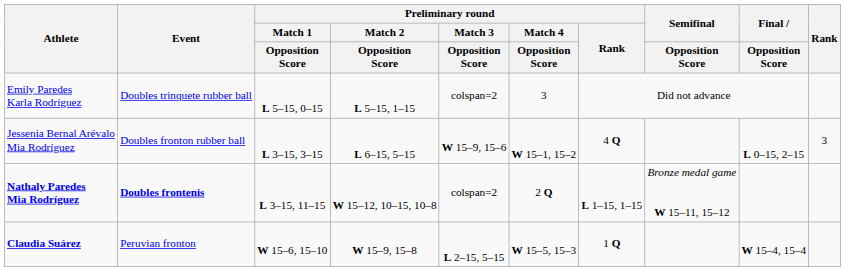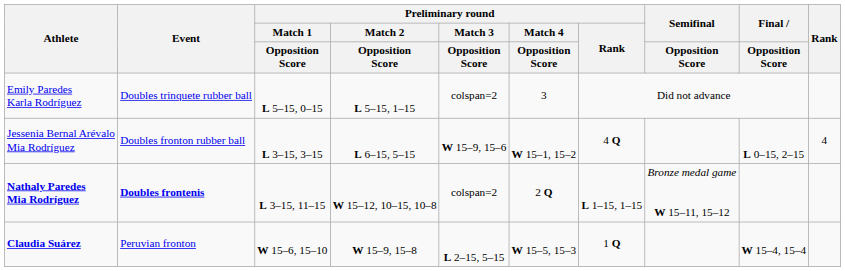Jessenia Bernal Arévalo Mia Rodríguez | Rank: 3 -> 4
